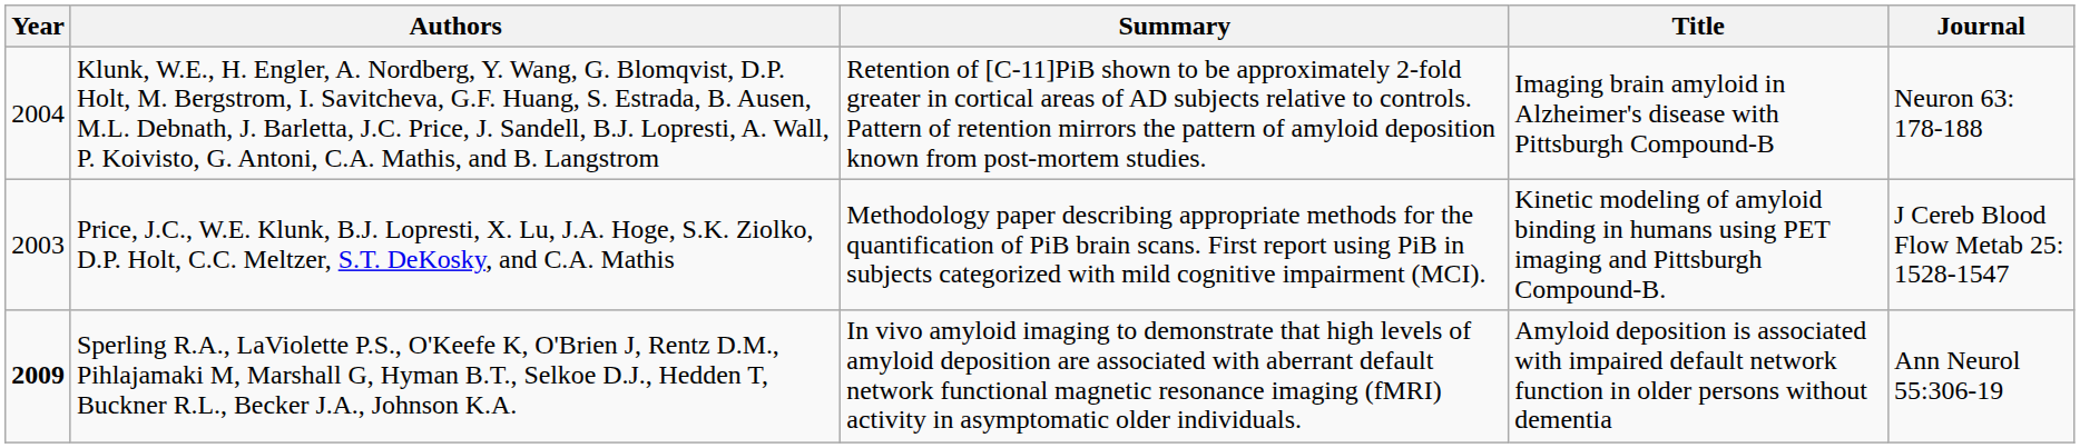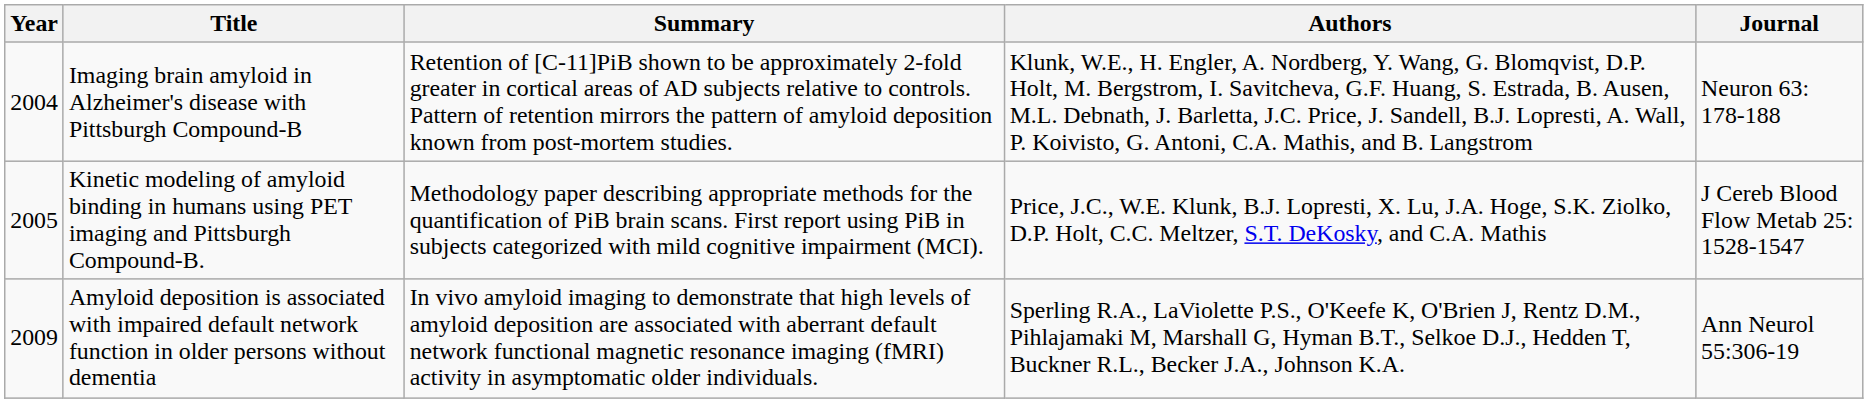columns swapped: Title <-> Authors
row 3 | Year: 2003 -> 2005
row 4 | Year: bold -> normal
